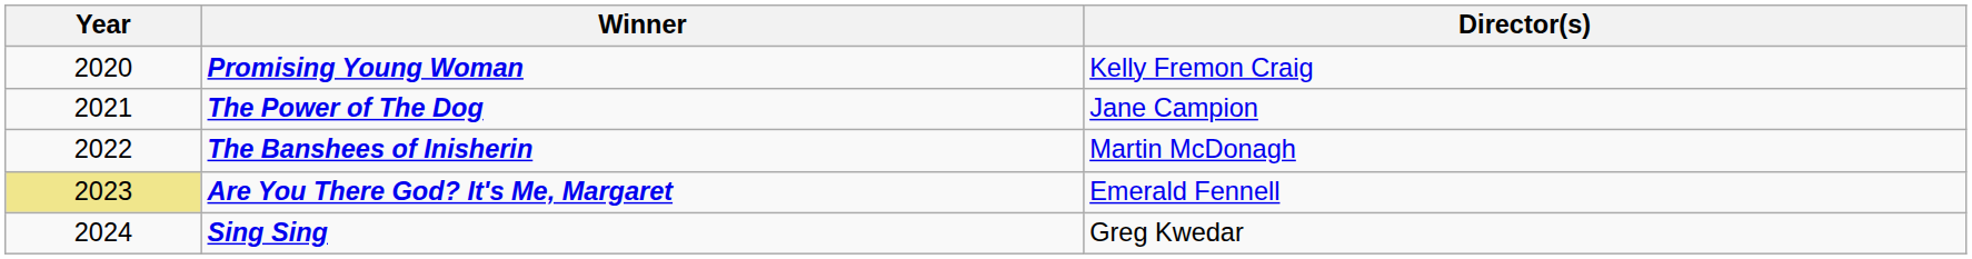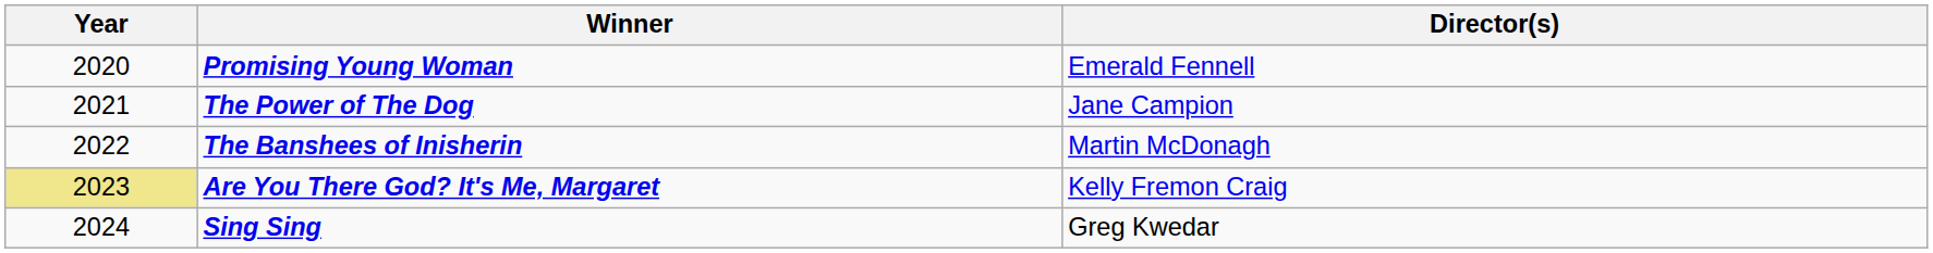Promising Young Woman | Director(s): Kelly Fremon Craig -> Emerald Fennell
Are You There God? It's Me, Margaret | Director(s): Emerald Fennell -> Kelly Fremon Craig
